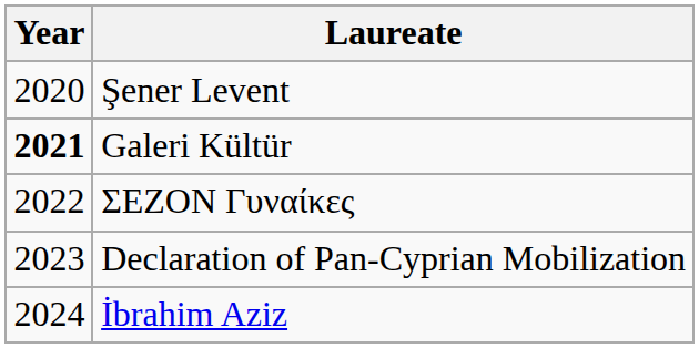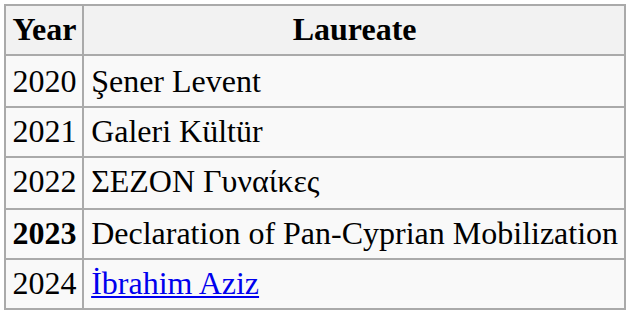Galeri Kültür | Year: bold -> normal
Declaration of Pan-Cyprian Mobilization | Year: normal -> bold
